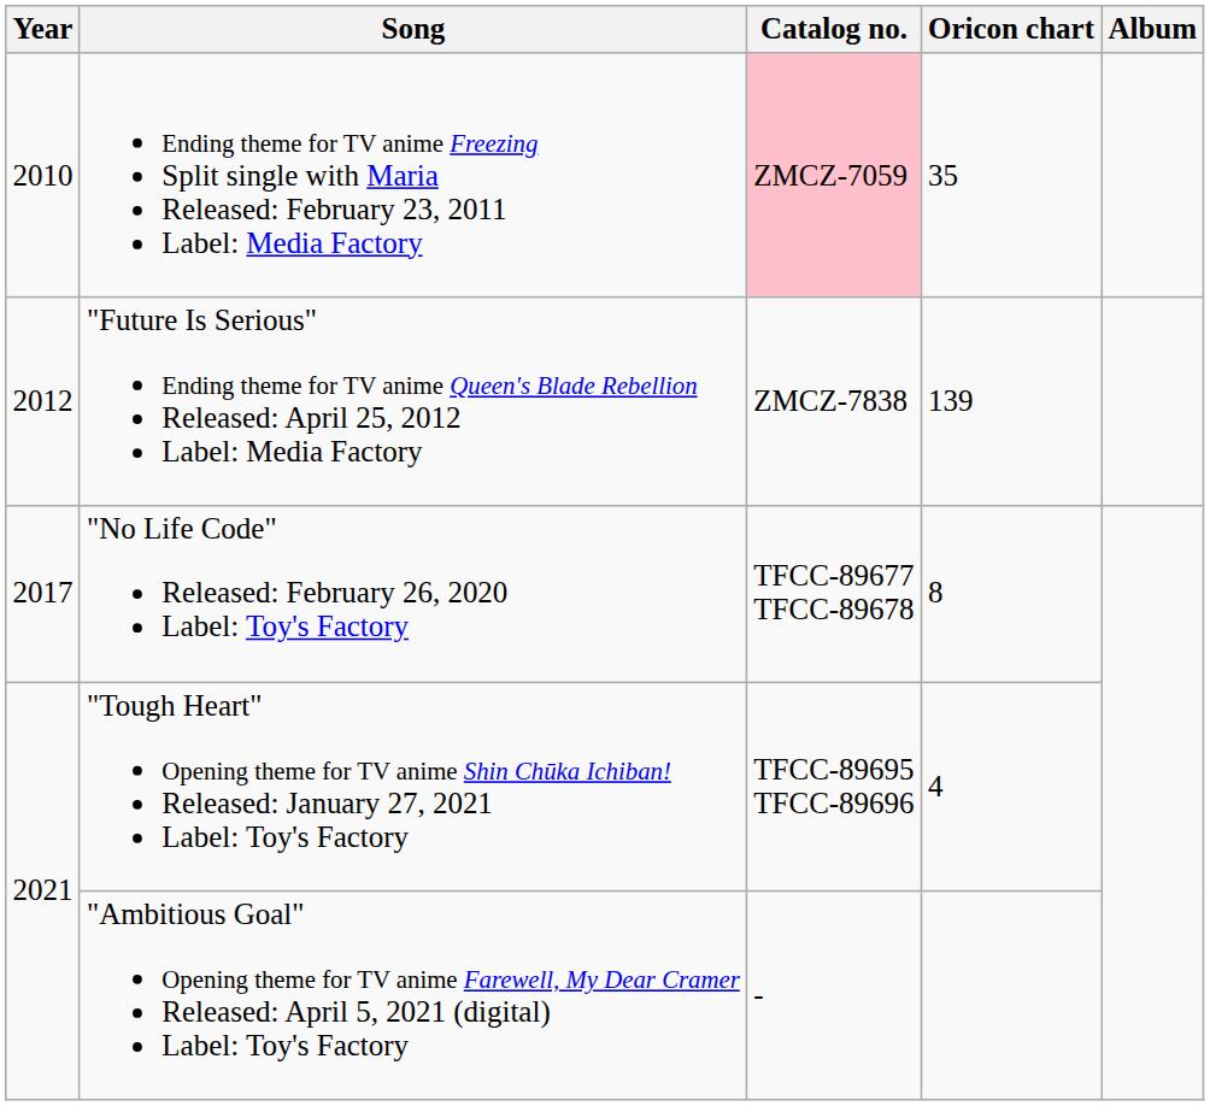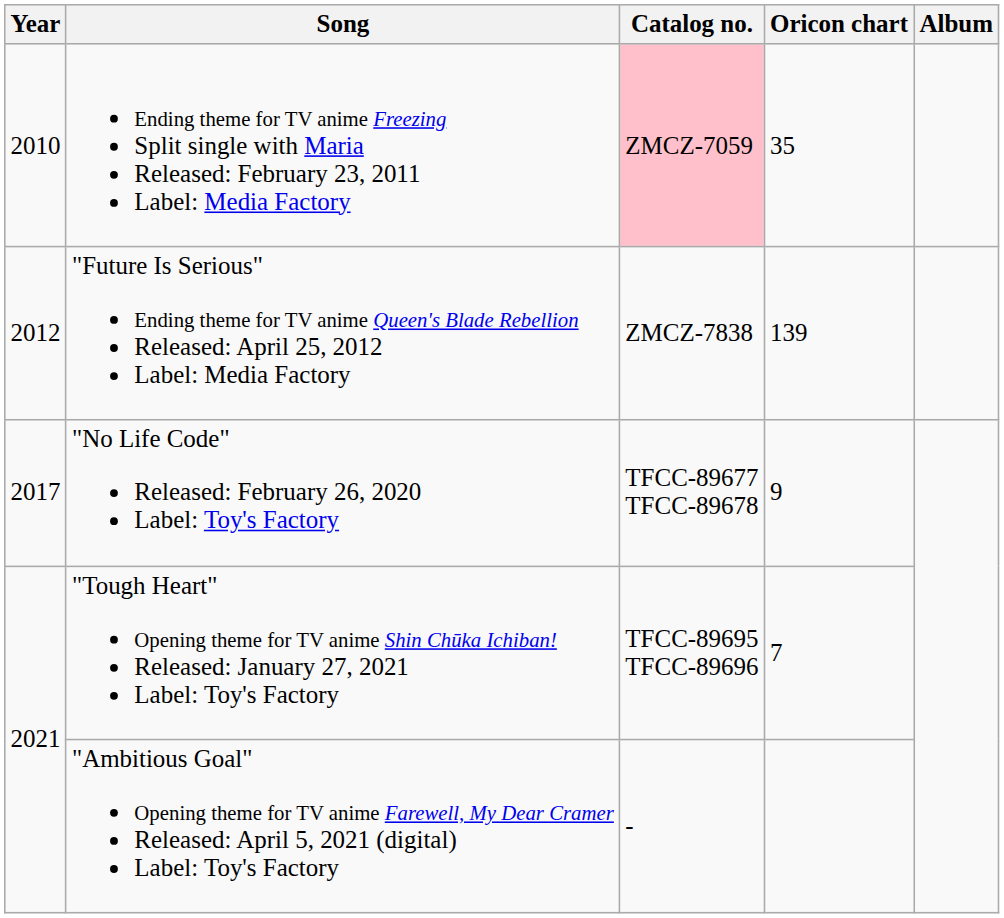row 4 | Oricon chart: 8 -> 9
row 5 | Oricon chart: 4 -> 7
